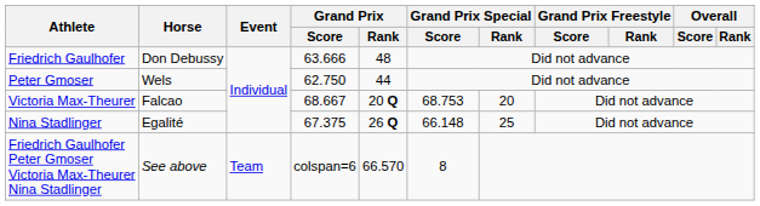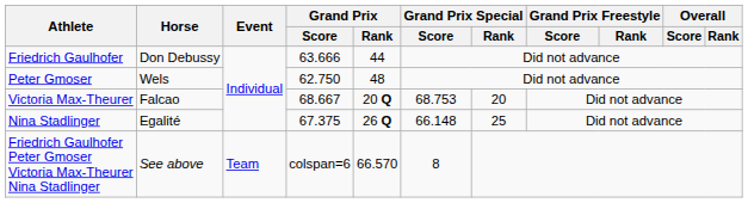Friedrich Gaulhofer | Grand Prix / Rank: 48 -> 44
Peter Gmoser | Grand Prix / Rank: 44 -> 48
